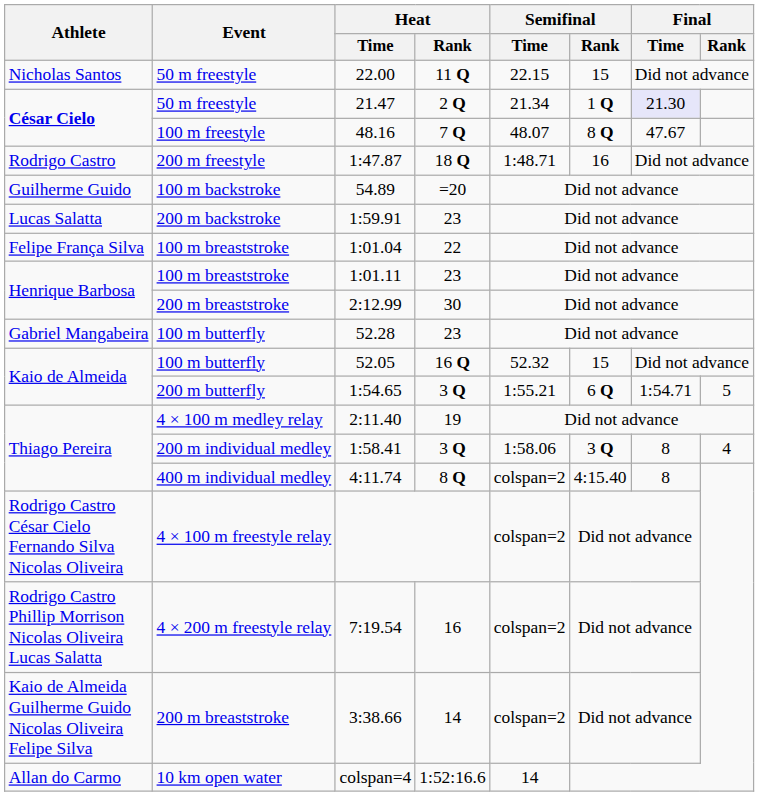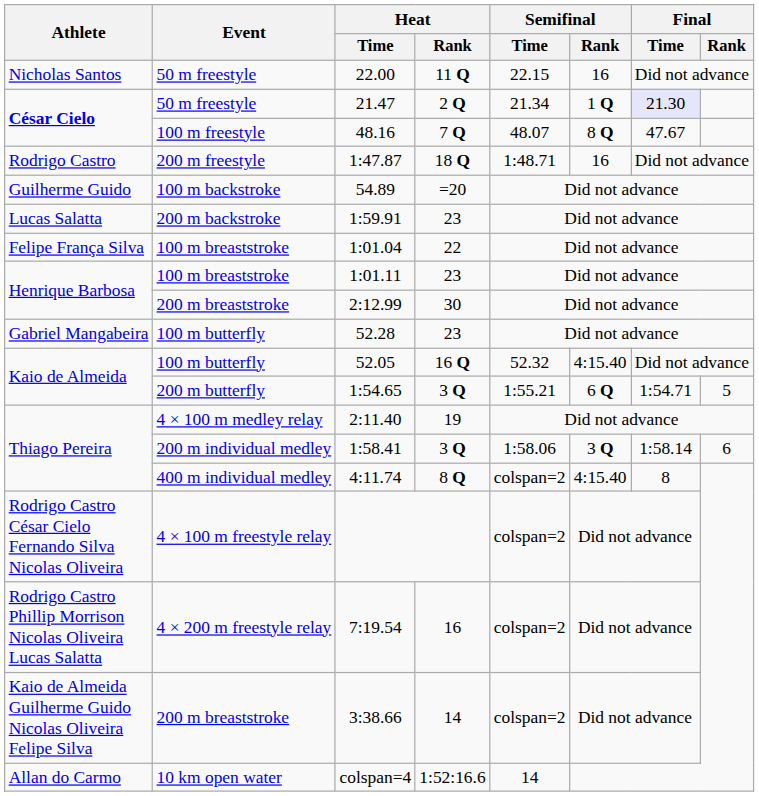22.00 | Semifinal / Rank: 15 -> 16
52.05 | Semifinal / Rank: 15 -> 4:15.40
1:58.41 | Final / Time: 8 -> 1:58.14
1:58.41 | Final / Rank: 4 -> 6
